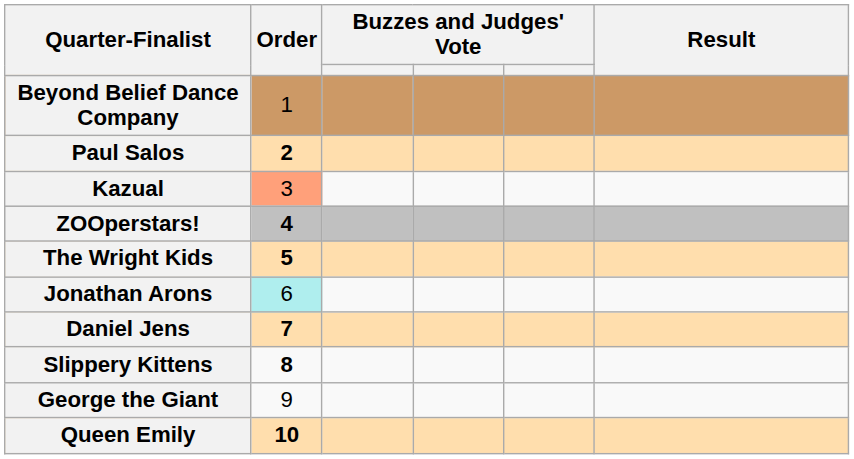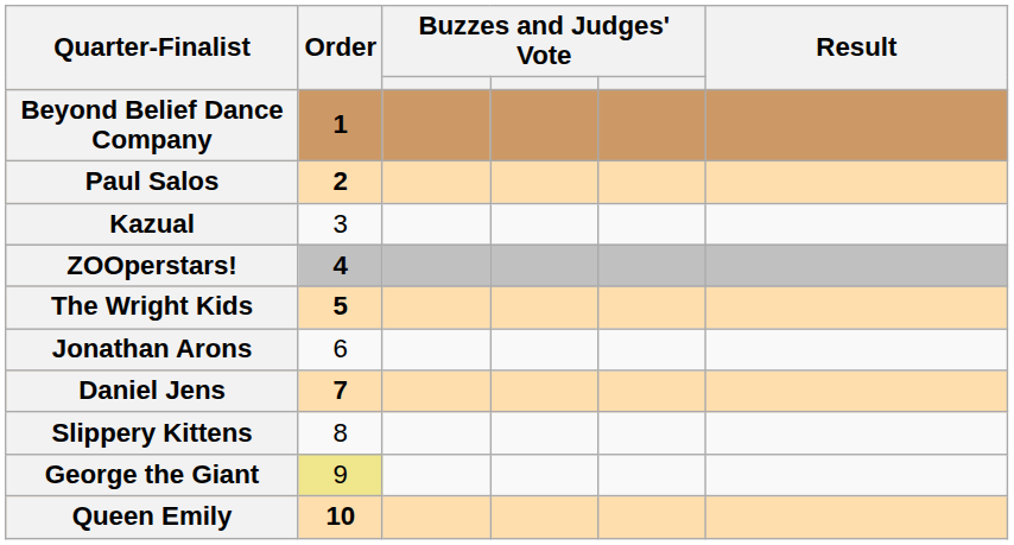Beyond Belief Dance Company | Order: normal -> bold
Kazual | Order: lightsalmon background -> no background
Jonathan Arons | Order: paleturquoise background -> no background
Slippery Kittens | Order: bold -> normal
George the Giant | Order: no background -> khaki background
